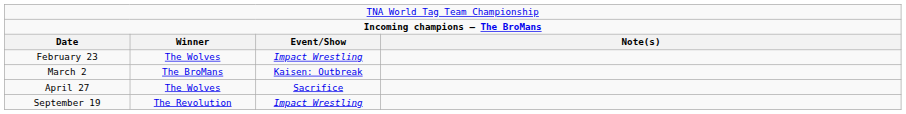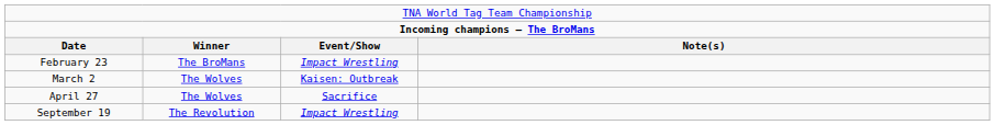February 23 | column 2: The Wolves -> The BroMans
March 2 | column 2: The BroMans -> The Wolves
